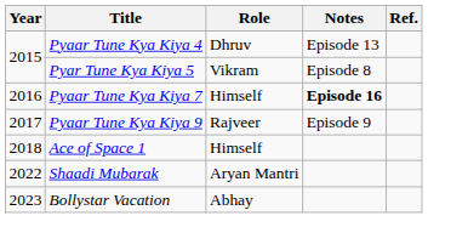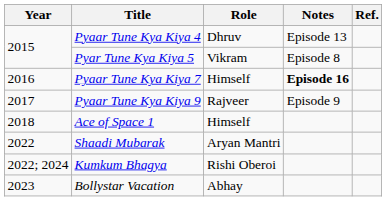+ row: 2022; 2024 | Kumkum Bhagya | Rishi Oberoi
